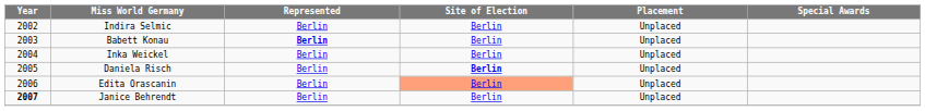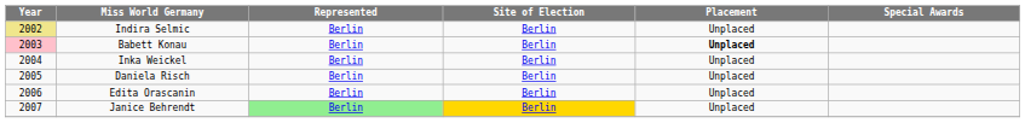Indira Selmic | Year: no background -> khaki background
Babett Konau | Year: no background -> pink background
Babett Konau | Represented: bold -> normal
Babett Konau | Placement: normal -> bold
Daniela Risch | Site of Election: bold -> normal
Edita Orascanin | Site of Election: lightsalmon background -> no background
Janice Behrendt | Year: bold -> normal
Janice Behrendt | Represented: no background -> lightgreen background
Janice Behrendt | Site of Election: no background -> gold background
